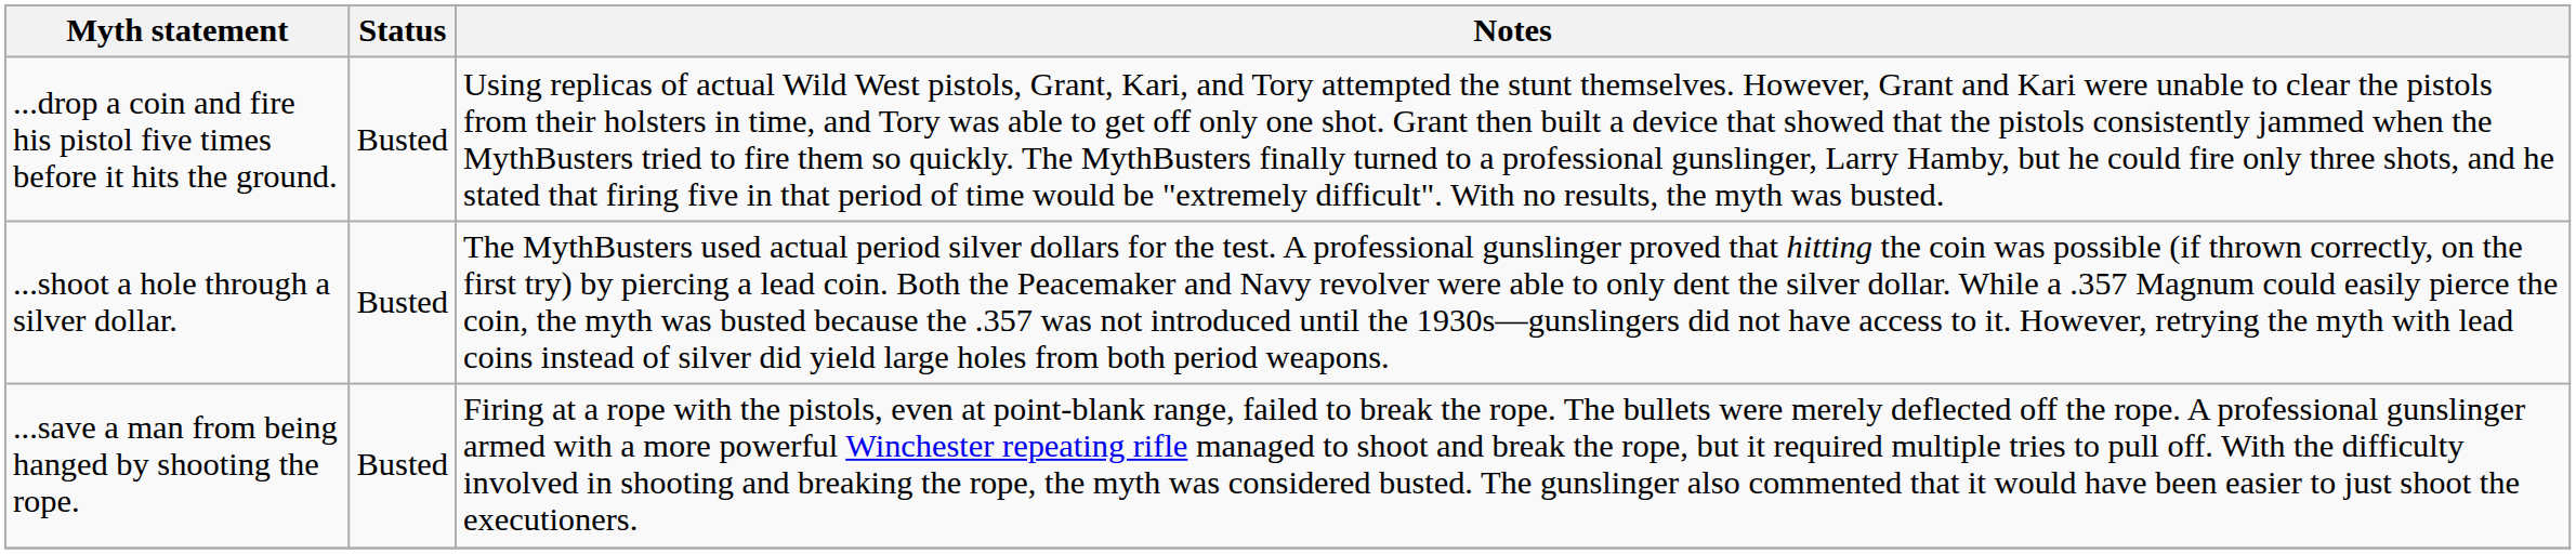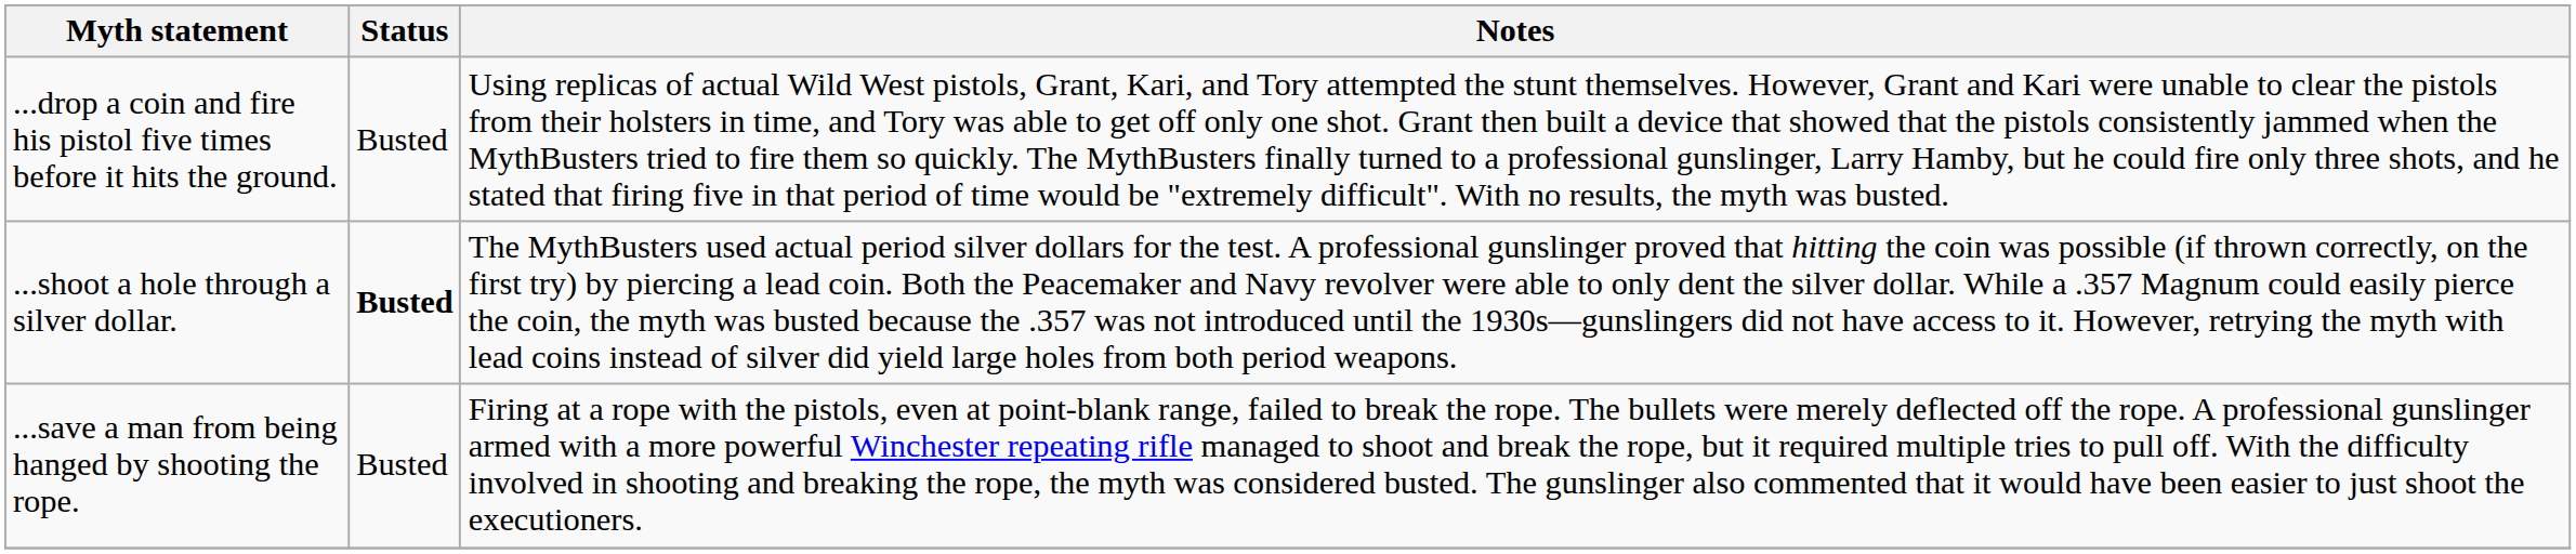...shoot a hole through a silver dollar. | Status: normal -> bold
